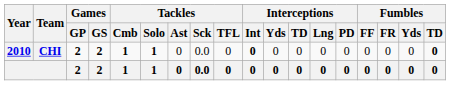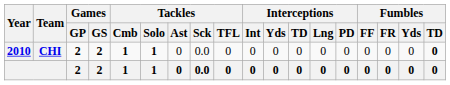CHI | Interceptions / Int: bold -> normal
